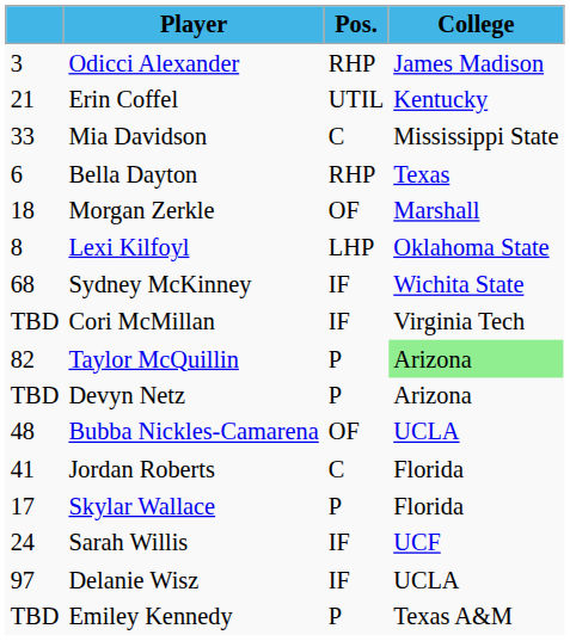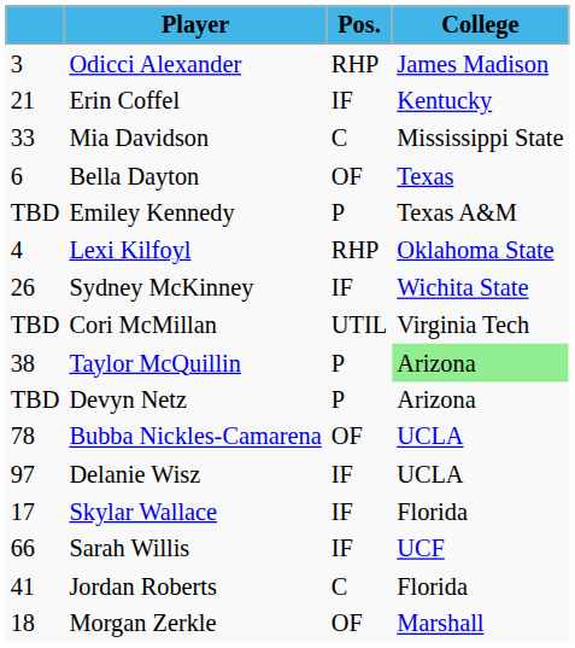Erin Coffel | Pos.: UTIL -> IF
Bella Dayton | Pos.: RHP -> OF
rows swapped: Emiley Kennedy <-> Morgan Zerkle
Lexi Kilfoyl | column 1: 8 -> 4
Lexi Kilfoyl | Pos.: LHP -> RHP
Sydney McKinney | column 1: 68 -> 26
Cori McMillan | Pos.: IF -> UTIL
Taylor McQuillin | column 1: 82 -> 38
Bubba Nickles-Camarena | column 1: 48 -> 78
rows swapped: Jordan Roberts <-> Delanie Wisz
Skylar Wallace | Pos.: P -> IF
Sarah Willis | column 1: 24 -> 66
